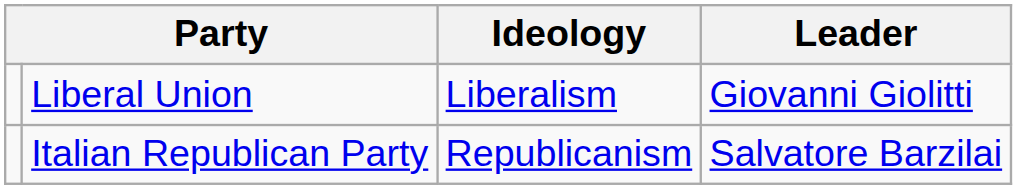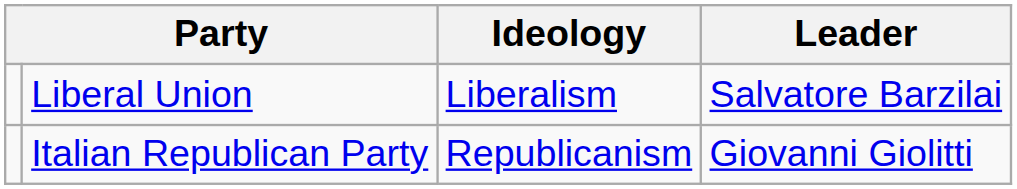Liberal Union | Leader: Giovanni Giolitti -> Salvatore Barzilai
Italian Republican Party | Leader: Salvatore Barzilai -> Giovanni Giolitti
